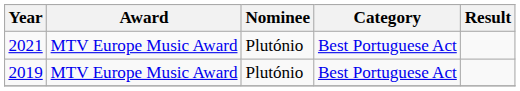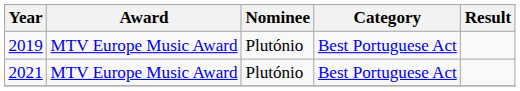rows swapped: 2019 <-> 2021
